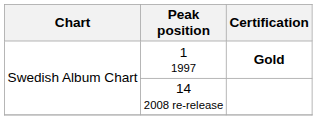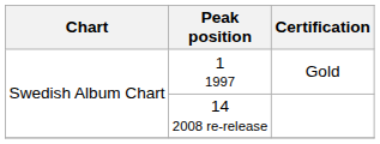1 1997 | Certification: bold -> normal
